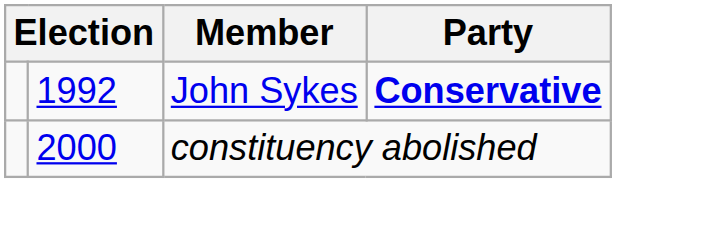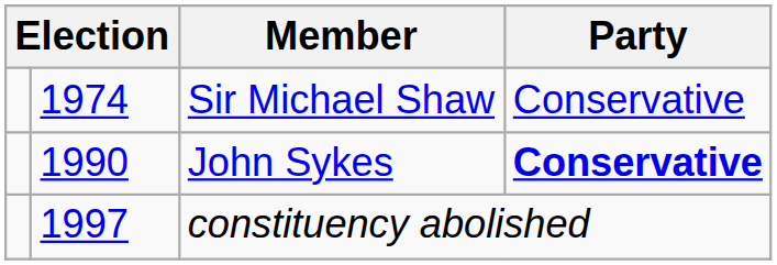+ row: 1974 | Sir Michael Shaw | Conservative
John Sykes | column 2: 1992 -> 1990
constituency abolished | column 2: 2000 -> 1997
